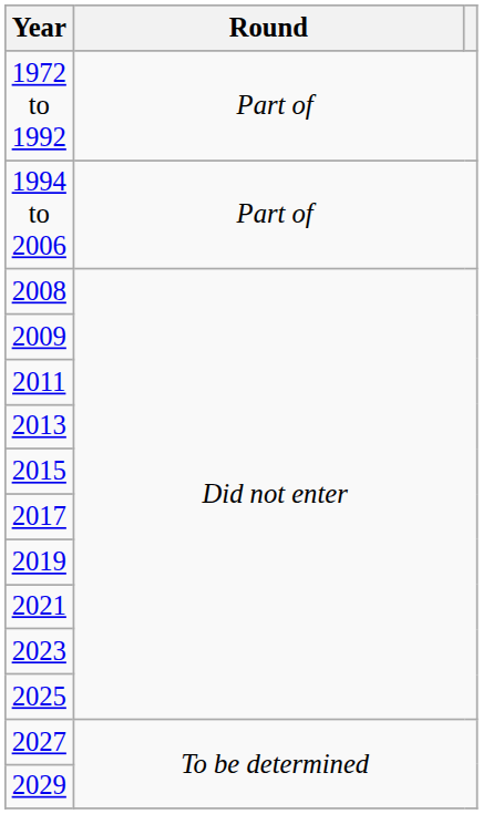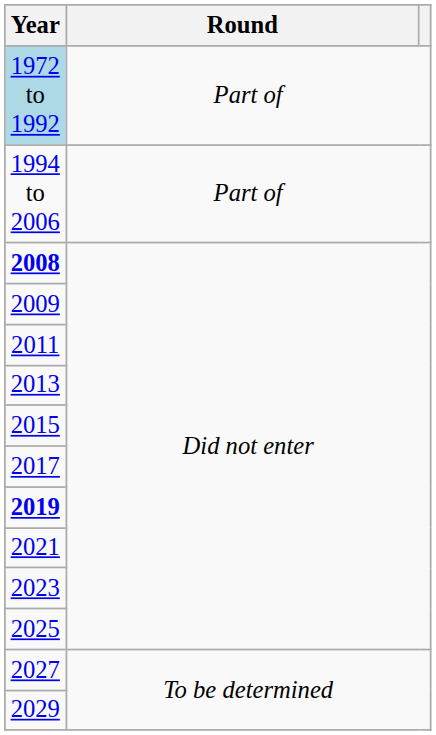1972 to 1992 | Year: no background -> lightblue background
2008 | Year: normal -> bold
2019 | Year: normal -> bold
